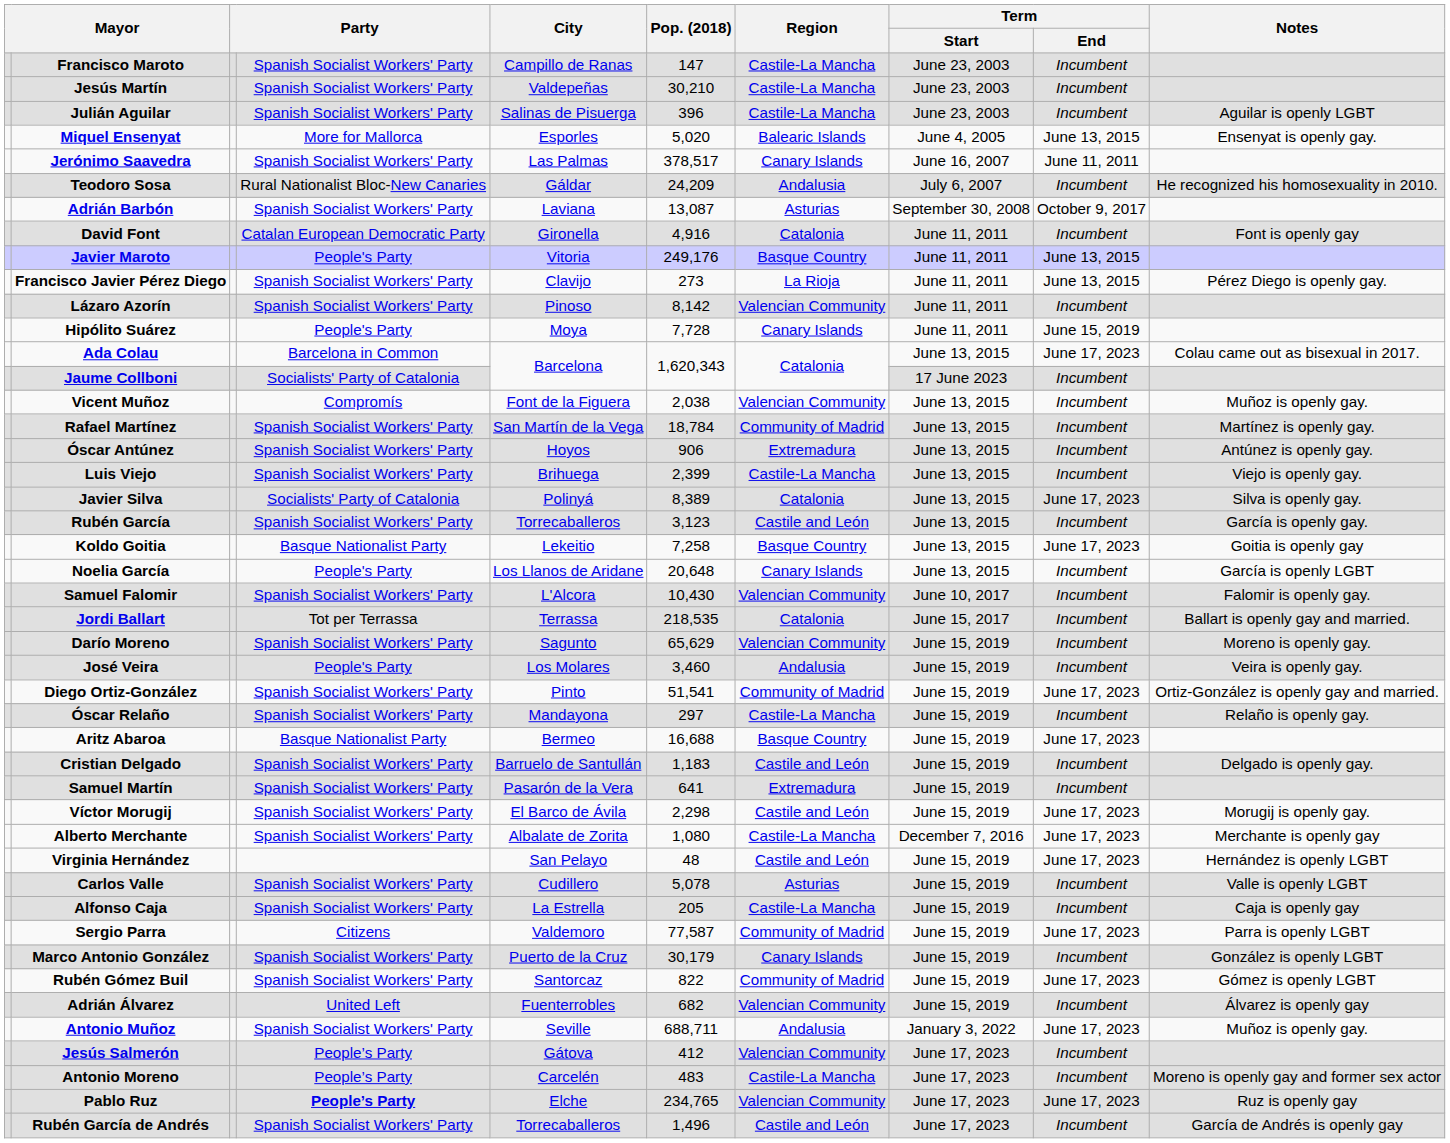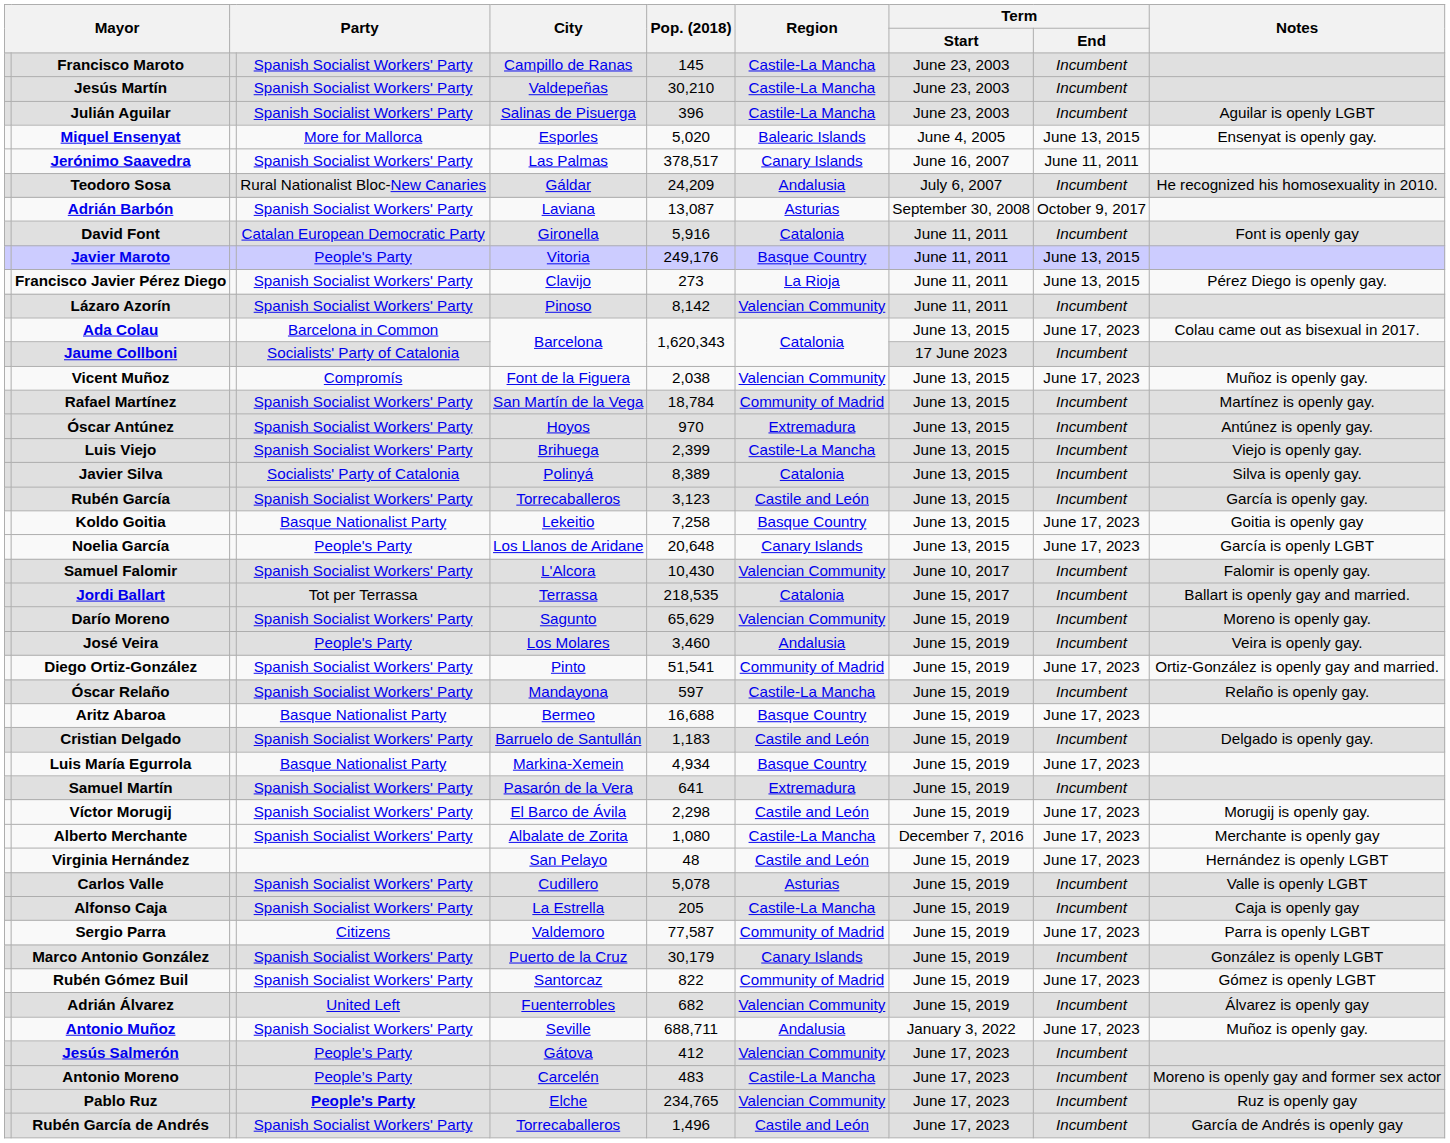Francisco Maroto | Pop. (2018): 147 -> 145
David Font | Pop. (2018): 4,916 -> 5,916
- row: Hipólito Suárez | People's Party | Moya | 7,728 | Canary Islands | June 11, 2011 | June 15, 2019
Vicent Muñoz | Term / End: Incumbent -> June 17, 2023
Óscar Antúnez | Pop. (2018): 906 -> 970
Javier Silva | Term / End: June 17, 2023 -> Incumbent
Noelia García | Term / End: Incumbent -> June 17, 2023
Óscar Relaño | Pop. (2018): 297 -> 597
+ row: Luis María Egurrola | Basque Nationalist Party | Markina-Xemein | 4,934 | Basque Country | June 15, 2019 | June 17, 2023
Pablo Ruz | Term / End: June 17, 2023 -> Incumbent
